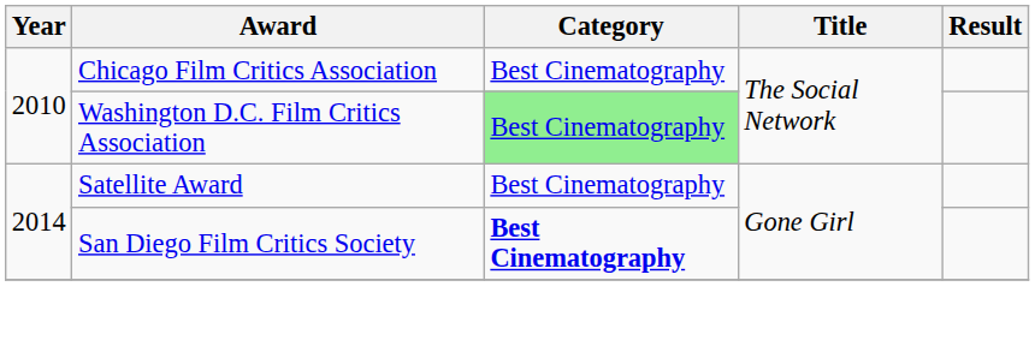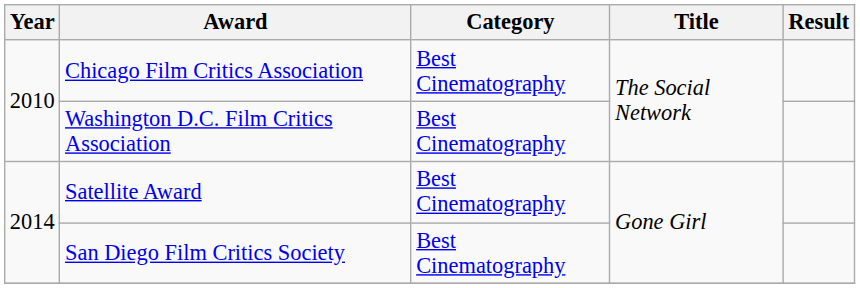Washington D.C. Film Critics Association | Category: lightgreen background -> no background
San Diego Film Critics Society | Category: bold -> normal
